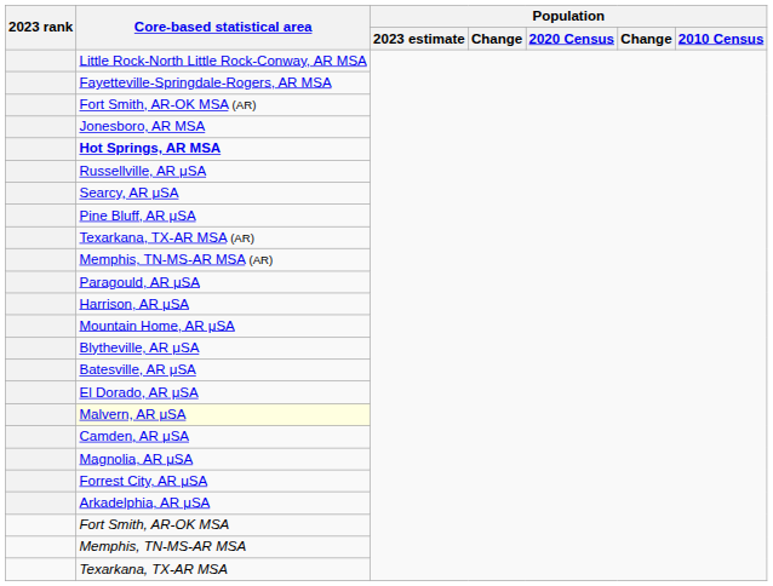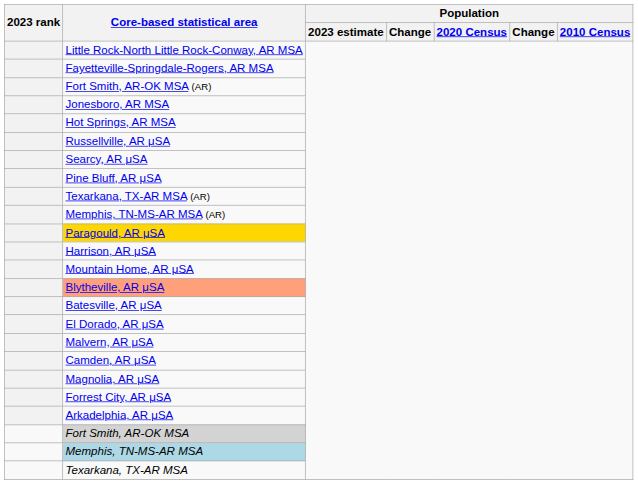Hot Springs, AR MSA | Core-based statistical area: bold -> normal
Paragould, AR μSA | Core-based statistical area: no background -> gold background
Blytheville, AR μSA | Core-based statistical area: no background -> lightsalmon background
Malvern, AR μSA | Core-based statistical area: lightyellow background -> no background
Fort Smith, AR-OK MSA | Core-based statistical area: no background -> lightgrey background
Memphis, TN-MS-AR MSA | Core-based statistical area: no background -> lightblue background
